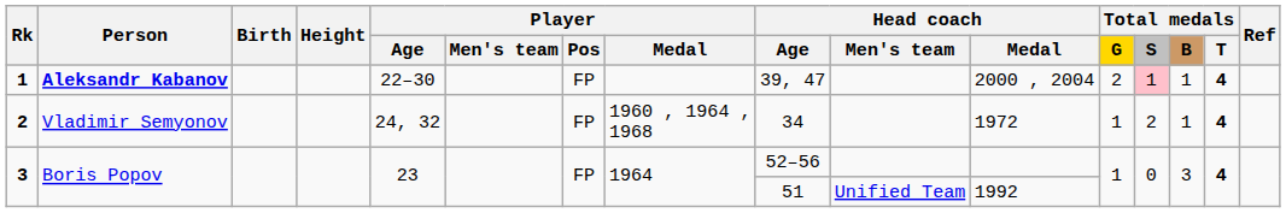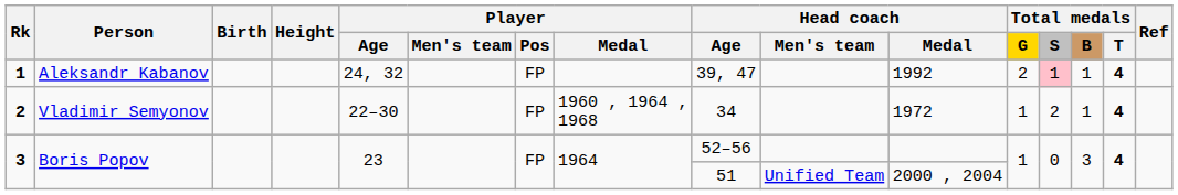row 3 | Person: bold -> normal
row 3 | Player / Age: 22–30 -> 24, 32
row 3 | Head coach / Medal: 2000 , 2004 -> 1992
row 4 | Player / Age: 24, 32 -> 22–30
row 6 | Head coach / Medal: 1992 -> 2000 , 2004
